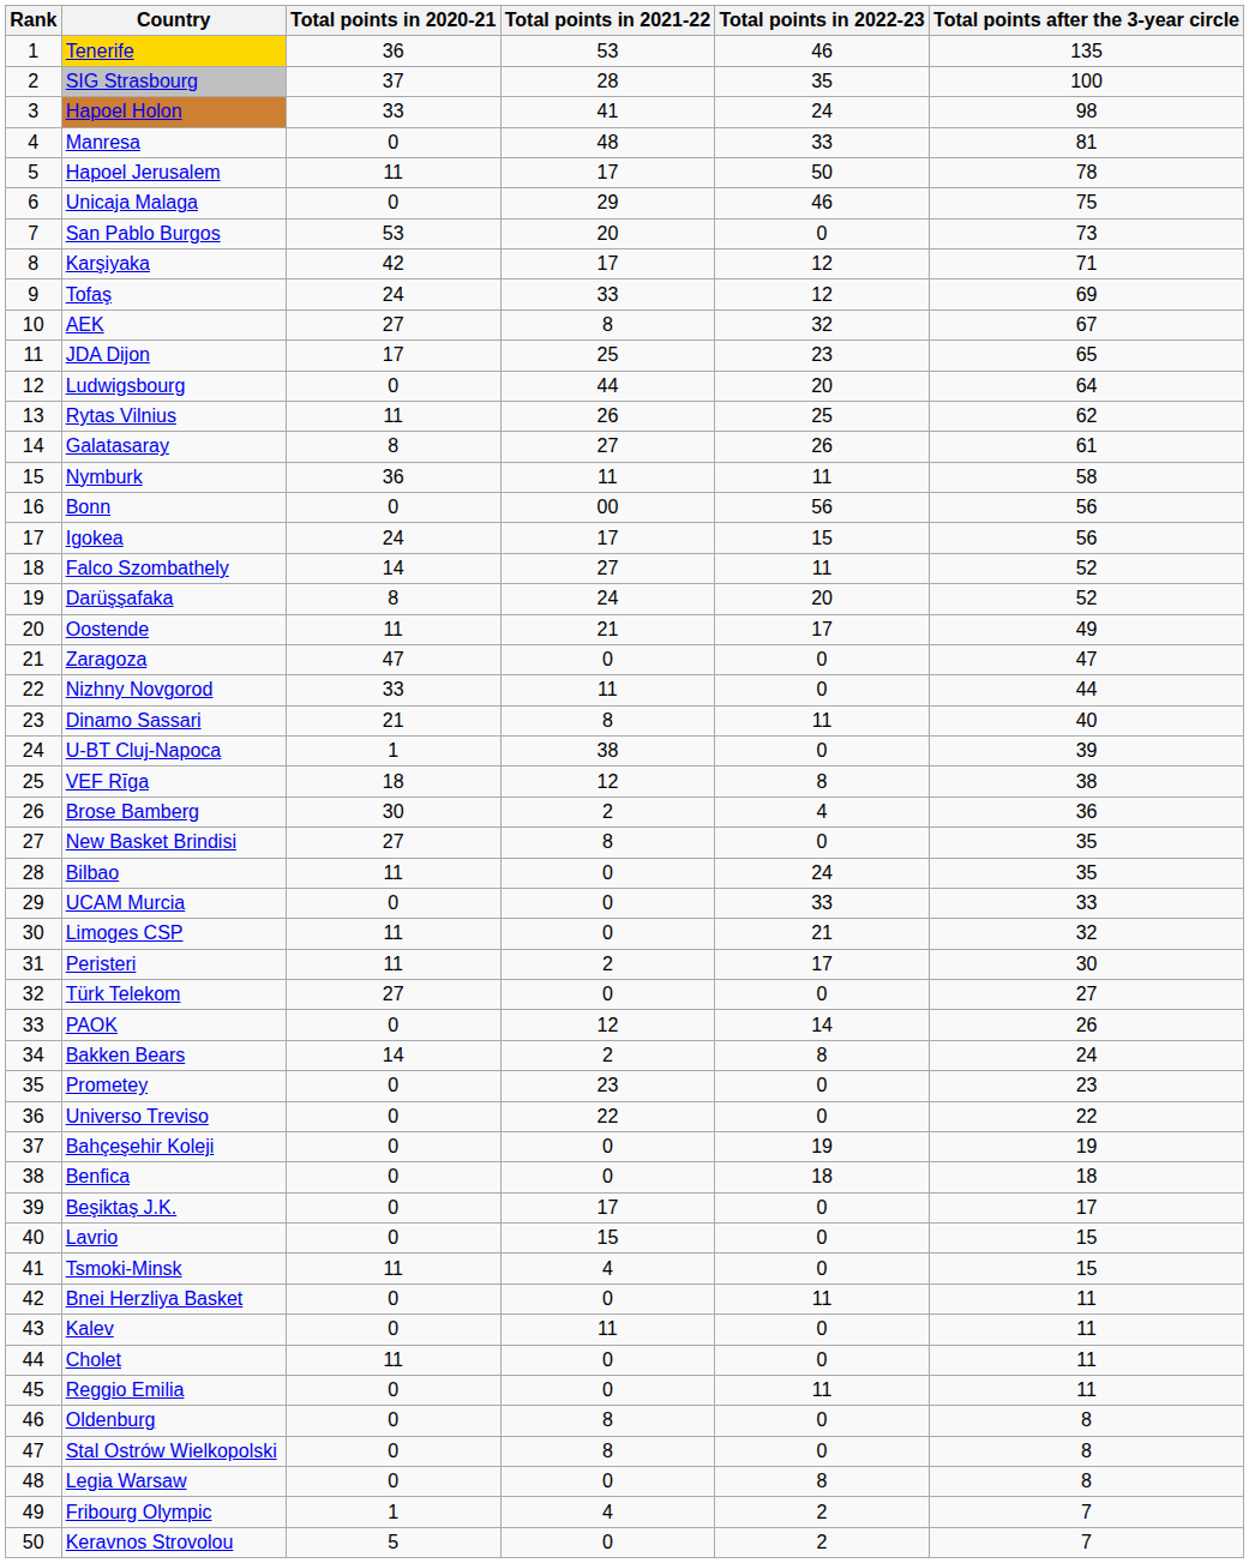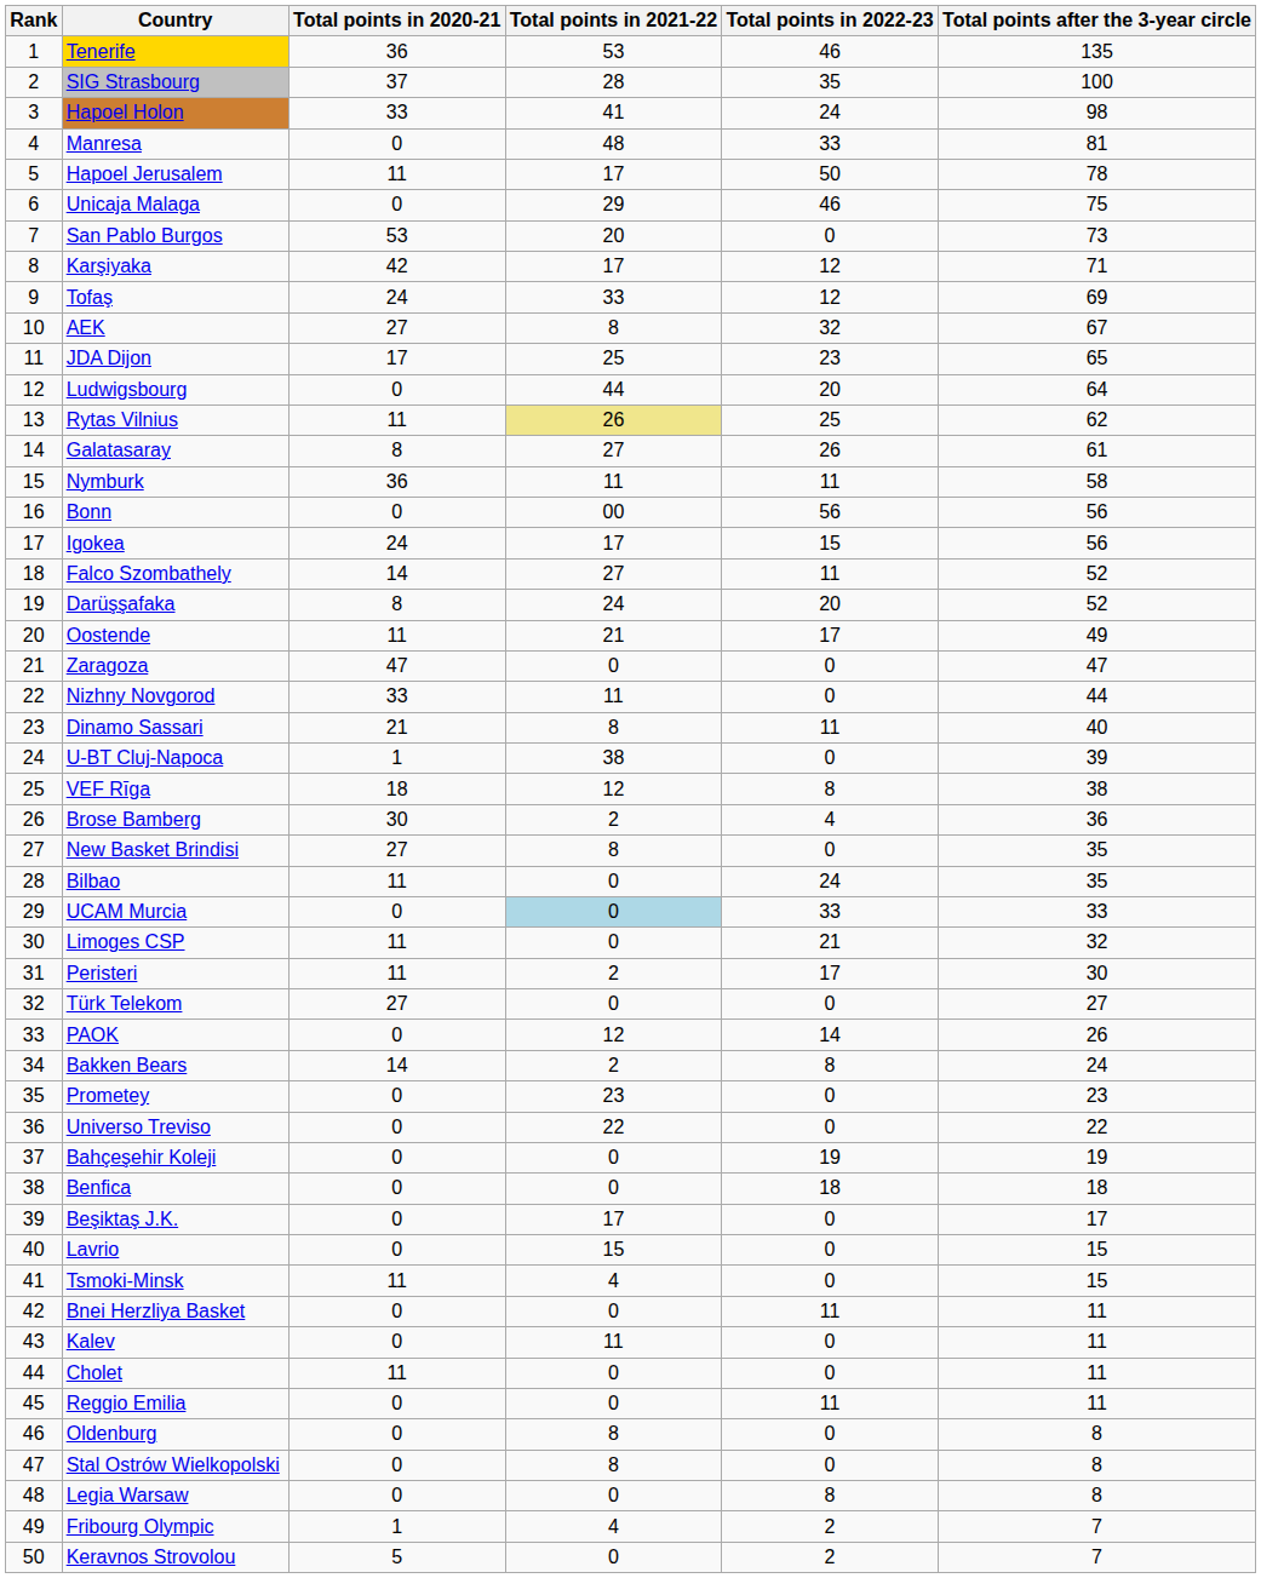Rytas Vilnius | Total points in 2021-22: no background -> khaki background
UCAM Murcia | Total points in 2021-22: no background -> lightblue background
